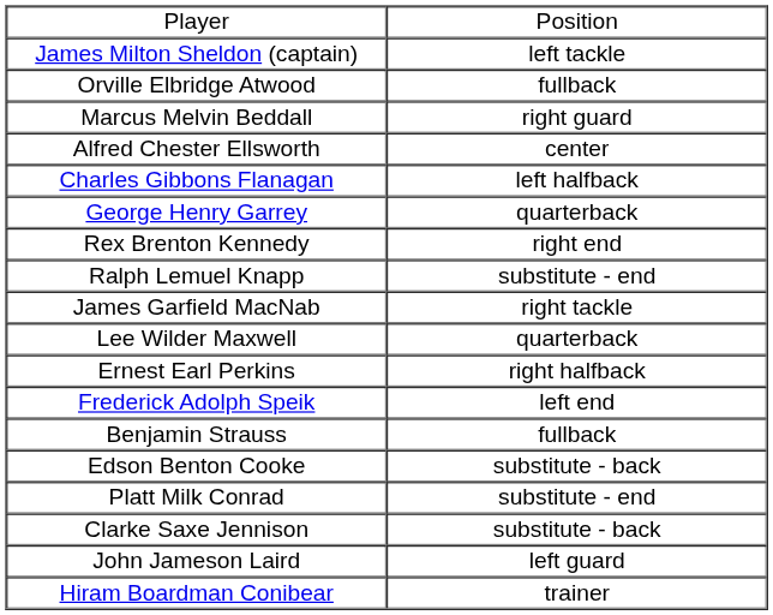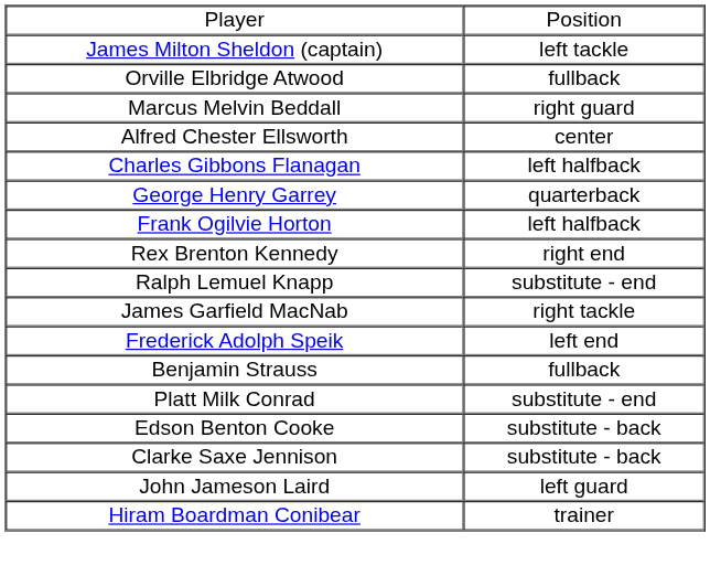+ row: Frank Ogilvie Horton | left halfback
- row: Lee Wilder Maxwell | quarterback
- row: Ernest Earl Perkins | right halfback
rows swapped: Platt Milk Conrad <-> Edson Benton Cooke
